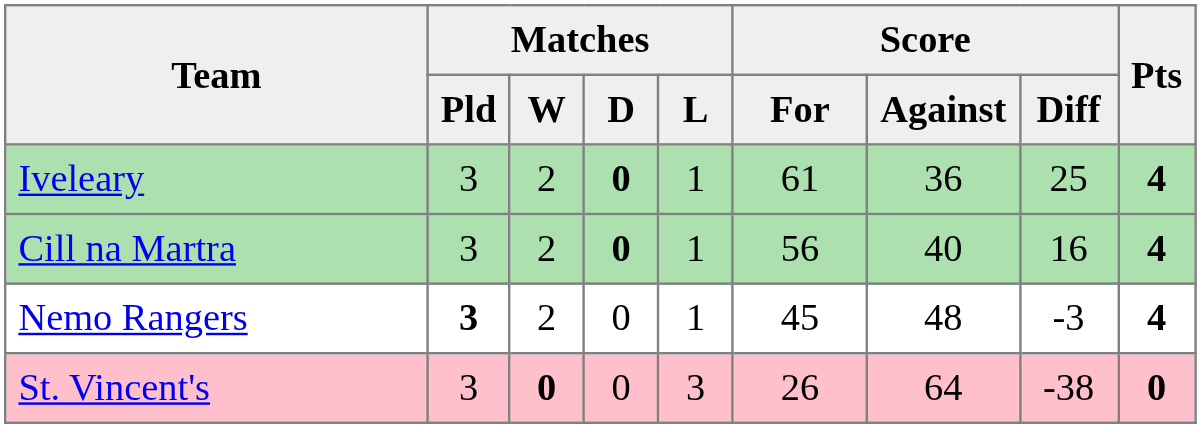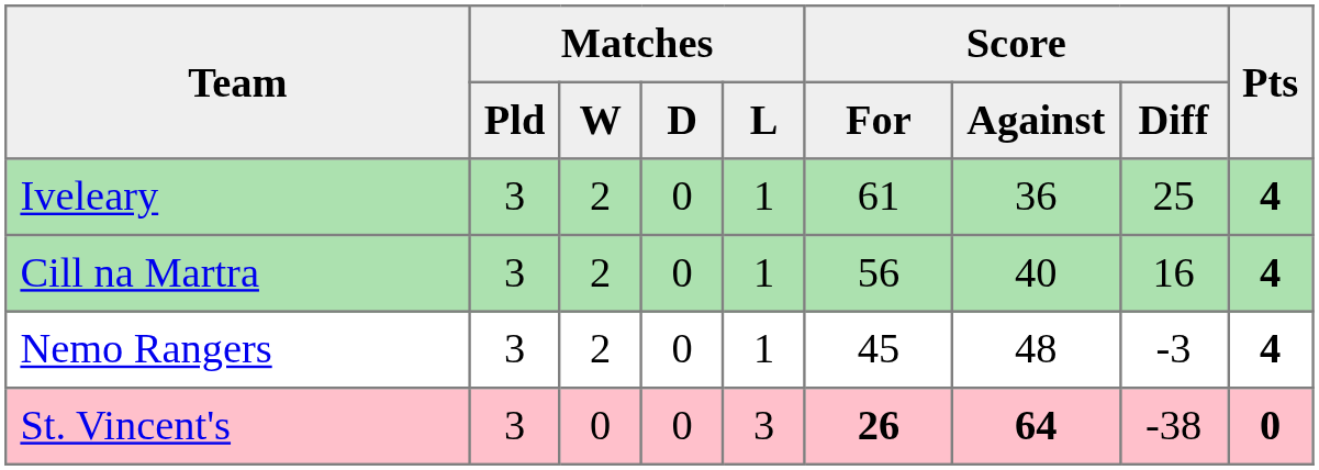Iveleary | Matches / D: bold -> normal
Cill na Martra | Matches / D: bold -> normal
Nemo Rangers | Matches / Pld: bold -> normal
St. Vincent's | Matches / W: bold -> normal
St. Vincent's | Score / For: normal -> bold
St. Vincent's | Score / Against: normal -> bold
